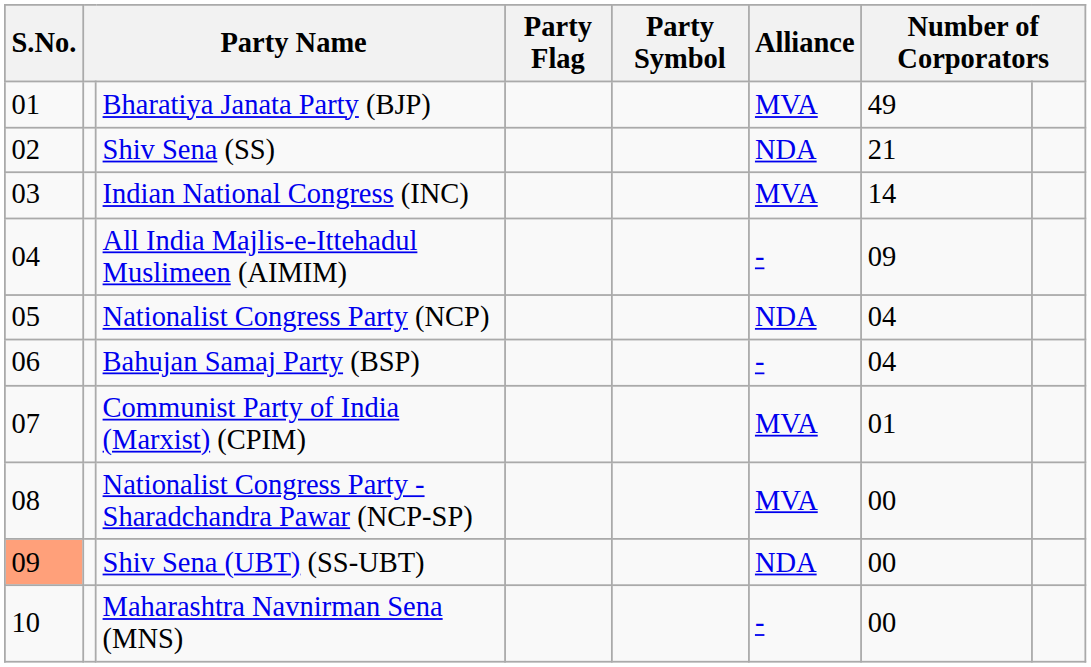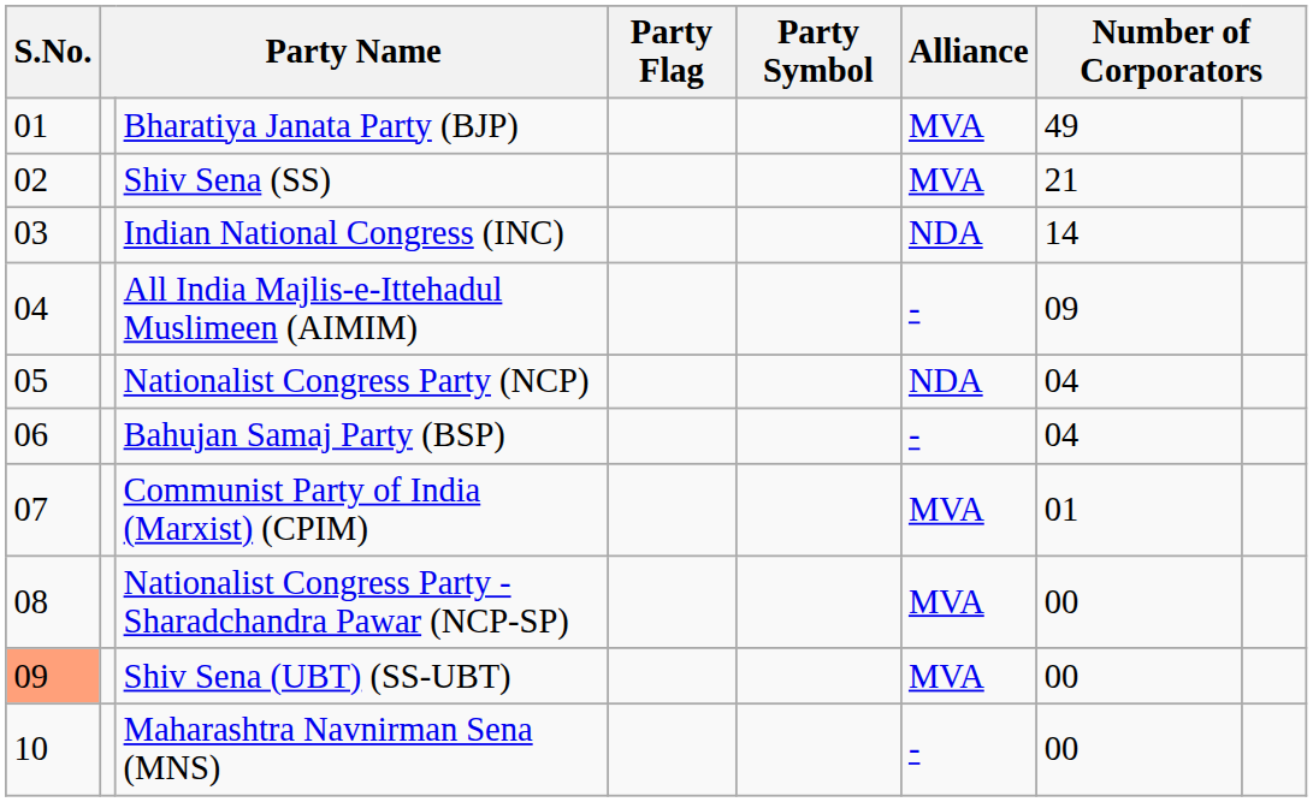Shiv Sena (SS) | Alliance: NDA -> MVA
Indian National Congress (INC) | Alliance: MVA -> NDA
Shiv Sena (UBT) (SS-UBT) | Alliance: NDA -> MVA
